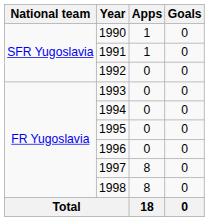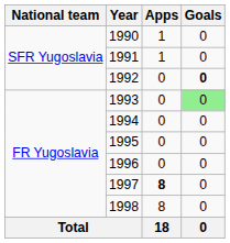1992 | Goals: normal -> bold
1993 | Goals: no background -> lightgreen background
1997 | Apps: normal -> bold
